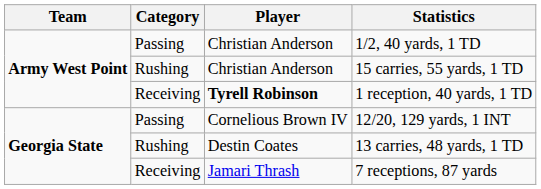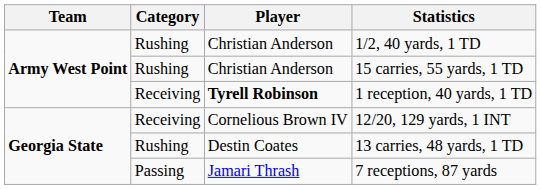1/2, 40 yards, 1 TD | Category: Passing -> Rushing
12/20, 129 yards, 1 INT | Category: Passing -> Receiving
7 receptions, 87 yards | Category: Receiving -> Passing
